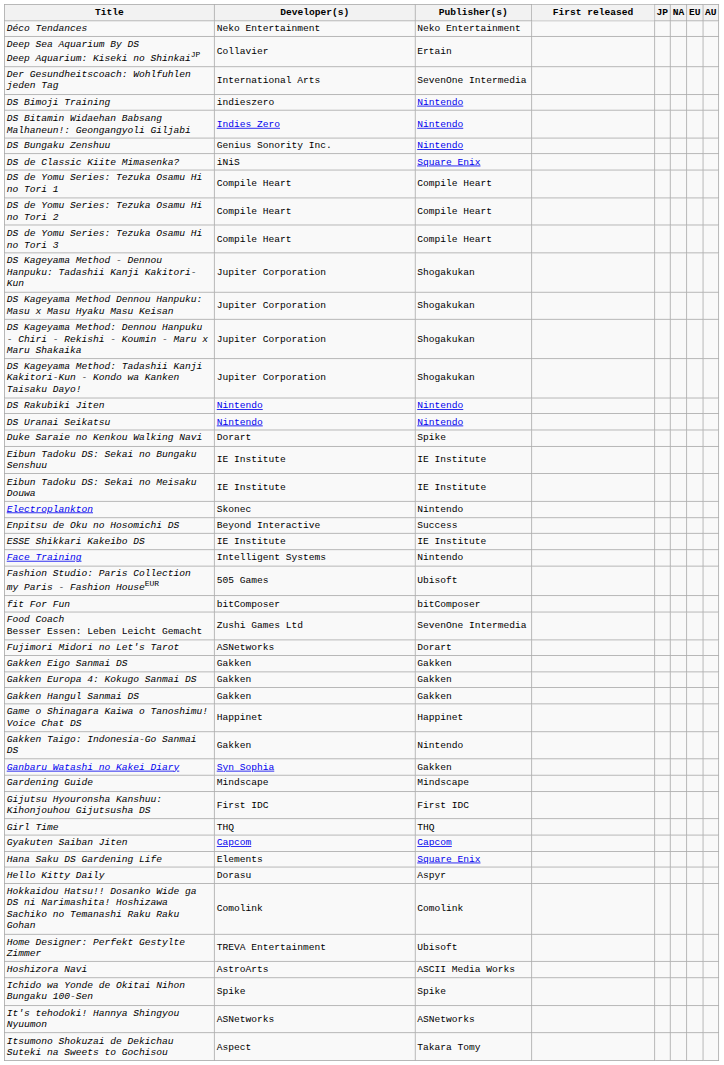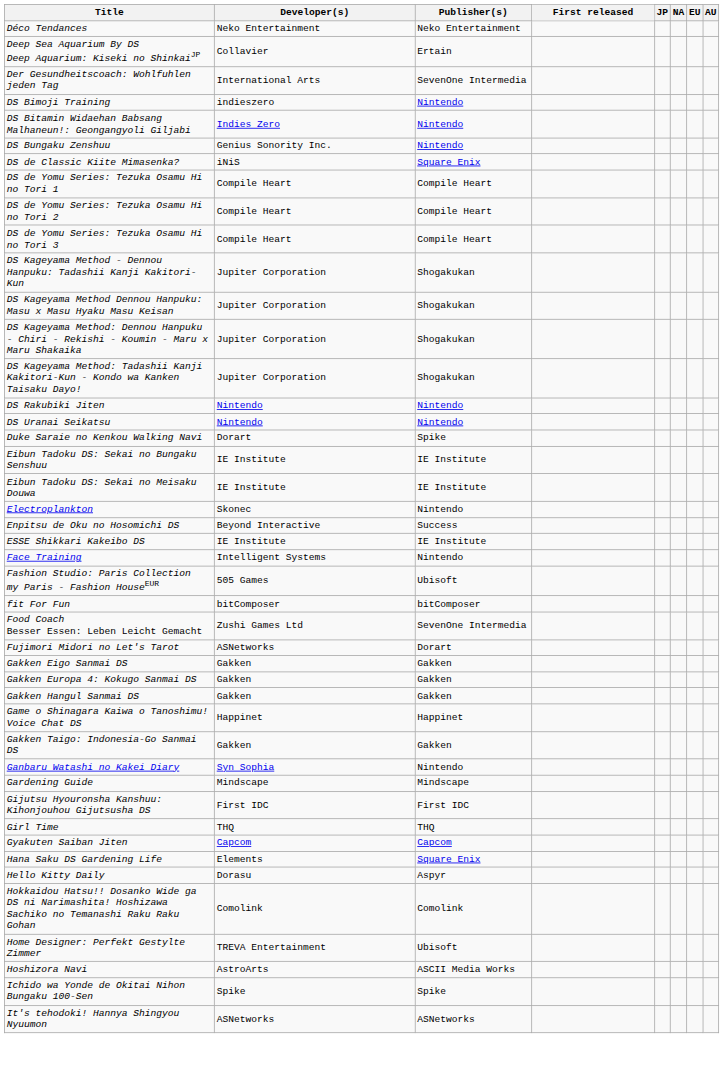Gakken Taigo: Indonesia-Go Sanmai DS | Publisher(s): Nintendo -> Gakken
Ganbaru Watashi no Kakei Diary | Publisher(s): Gakken -> Nintendo
- row: Itsumono Shokuzai de Dekichau Suteki na Sweets to Gochisou | Aspect | Takara Tomy
